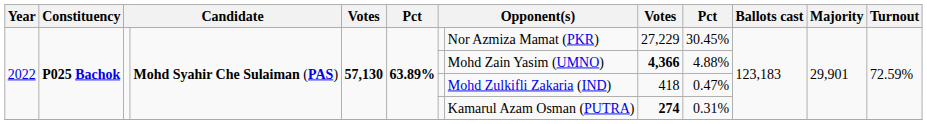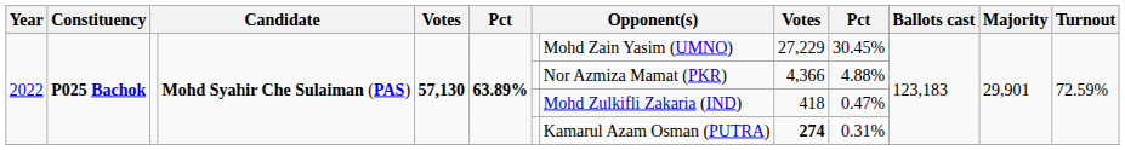row 2 | column 8: Nor Azmiza Mamat (PKR) -> Mohd Zain Yasim (UMNO)
row 3 | column 8: Mohd Zain Yasim (UMNO) -> Nor Azmiza Mamat (PKR)
row 3 | column 9: bold -> normal
